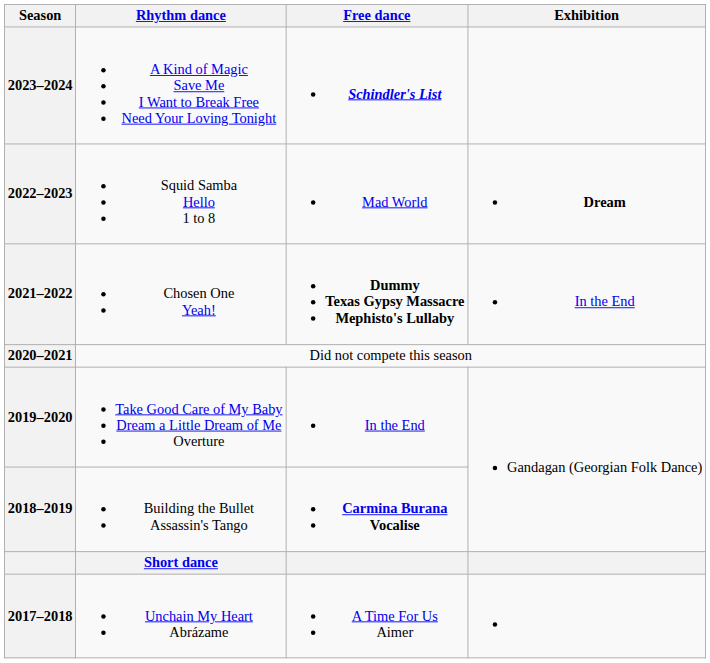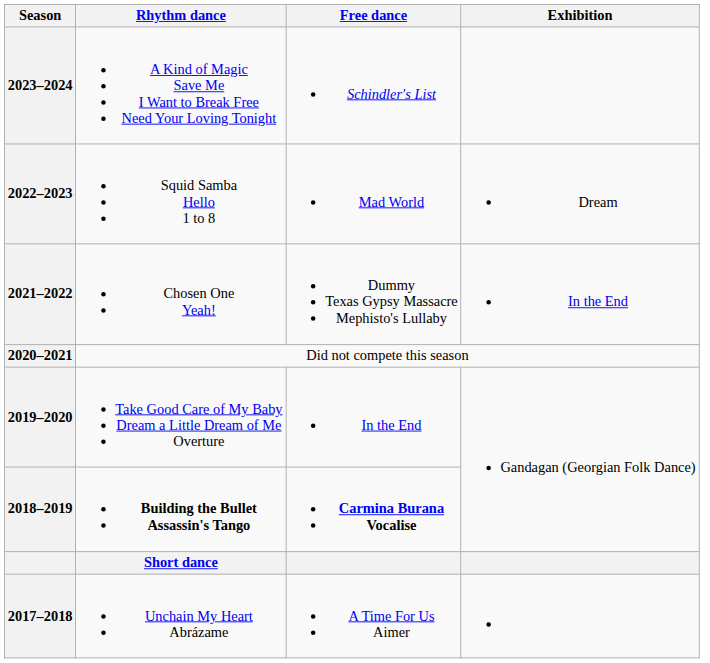2023–2024 | Free dance: bold -> normal
2022–2023 | Exhibition: bold -> normal
2021–2022 | Free dance: bold -> normal
2018–2019 | Rhythm dance: normal -> bold
